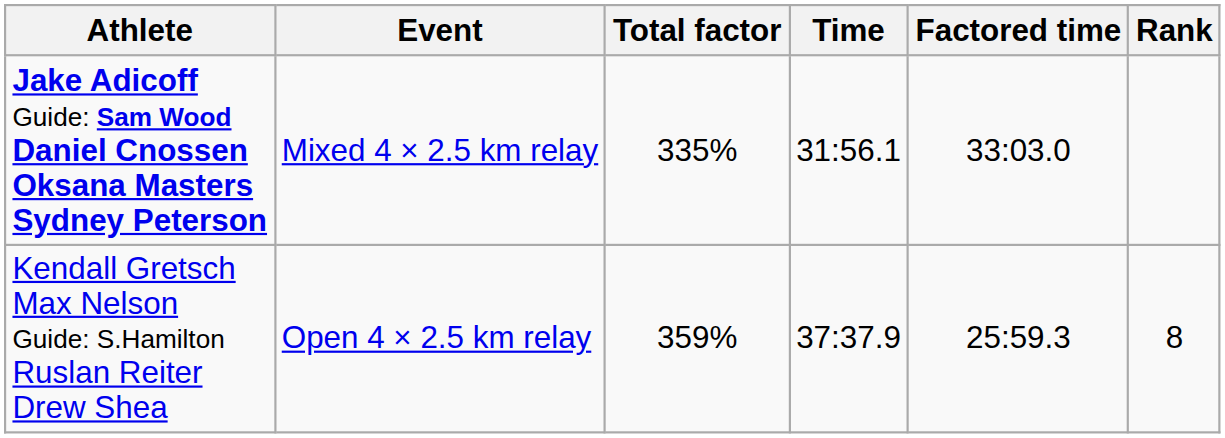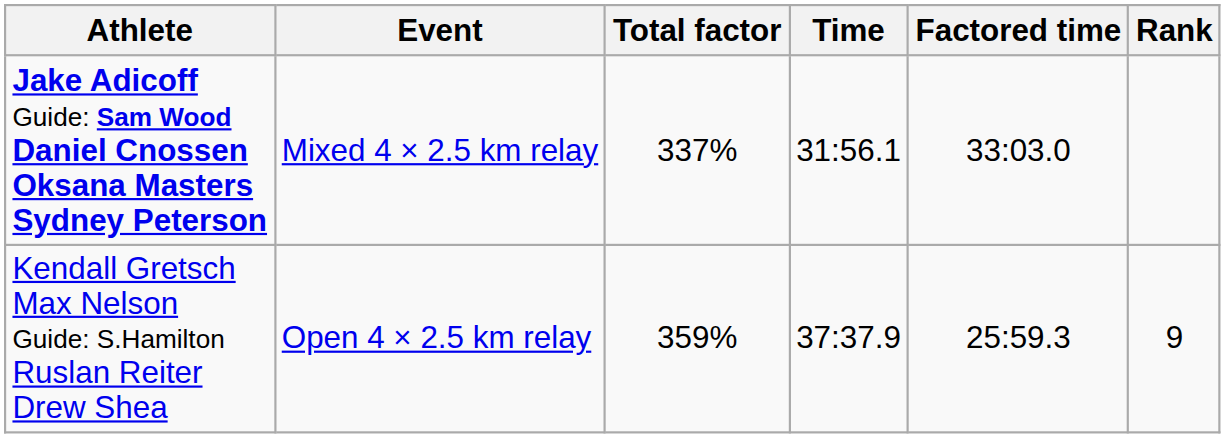row 2 | Total factor: 335% -> 337%
row 3 | Rank: 8 -> 9
